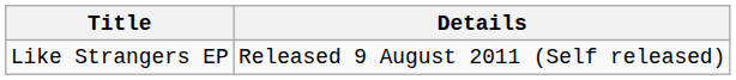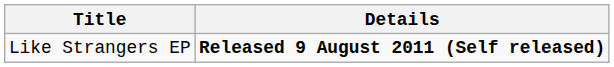Like Strangers EP | Details: normal -> bold
